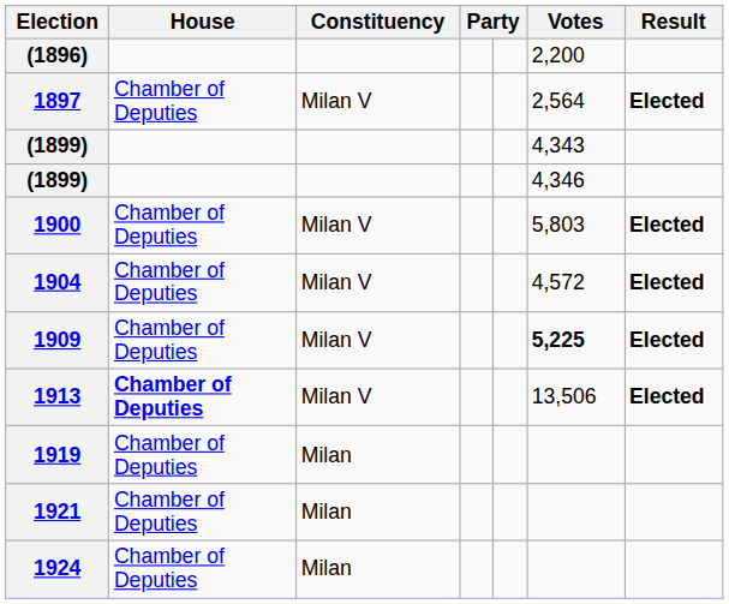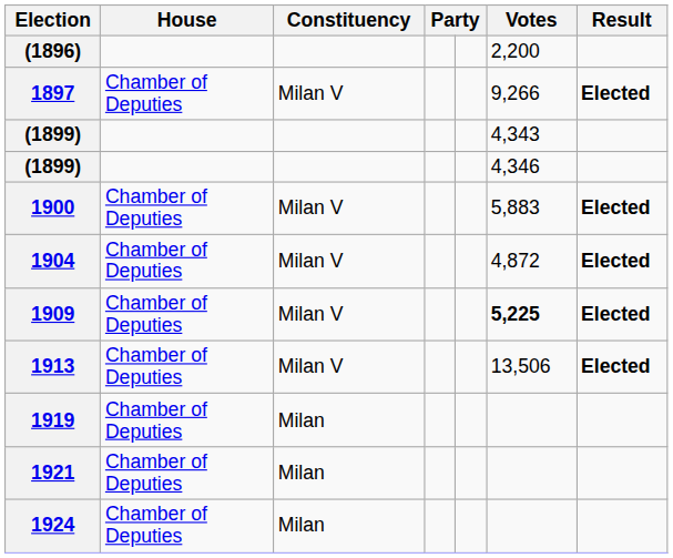1897 | Votes: 2,564 -> 9,266
1900 | Votes: 5,803 -> 5,883
1904 | Votes: 4,572 -> 4,872
1913 | House: bold -> normal
